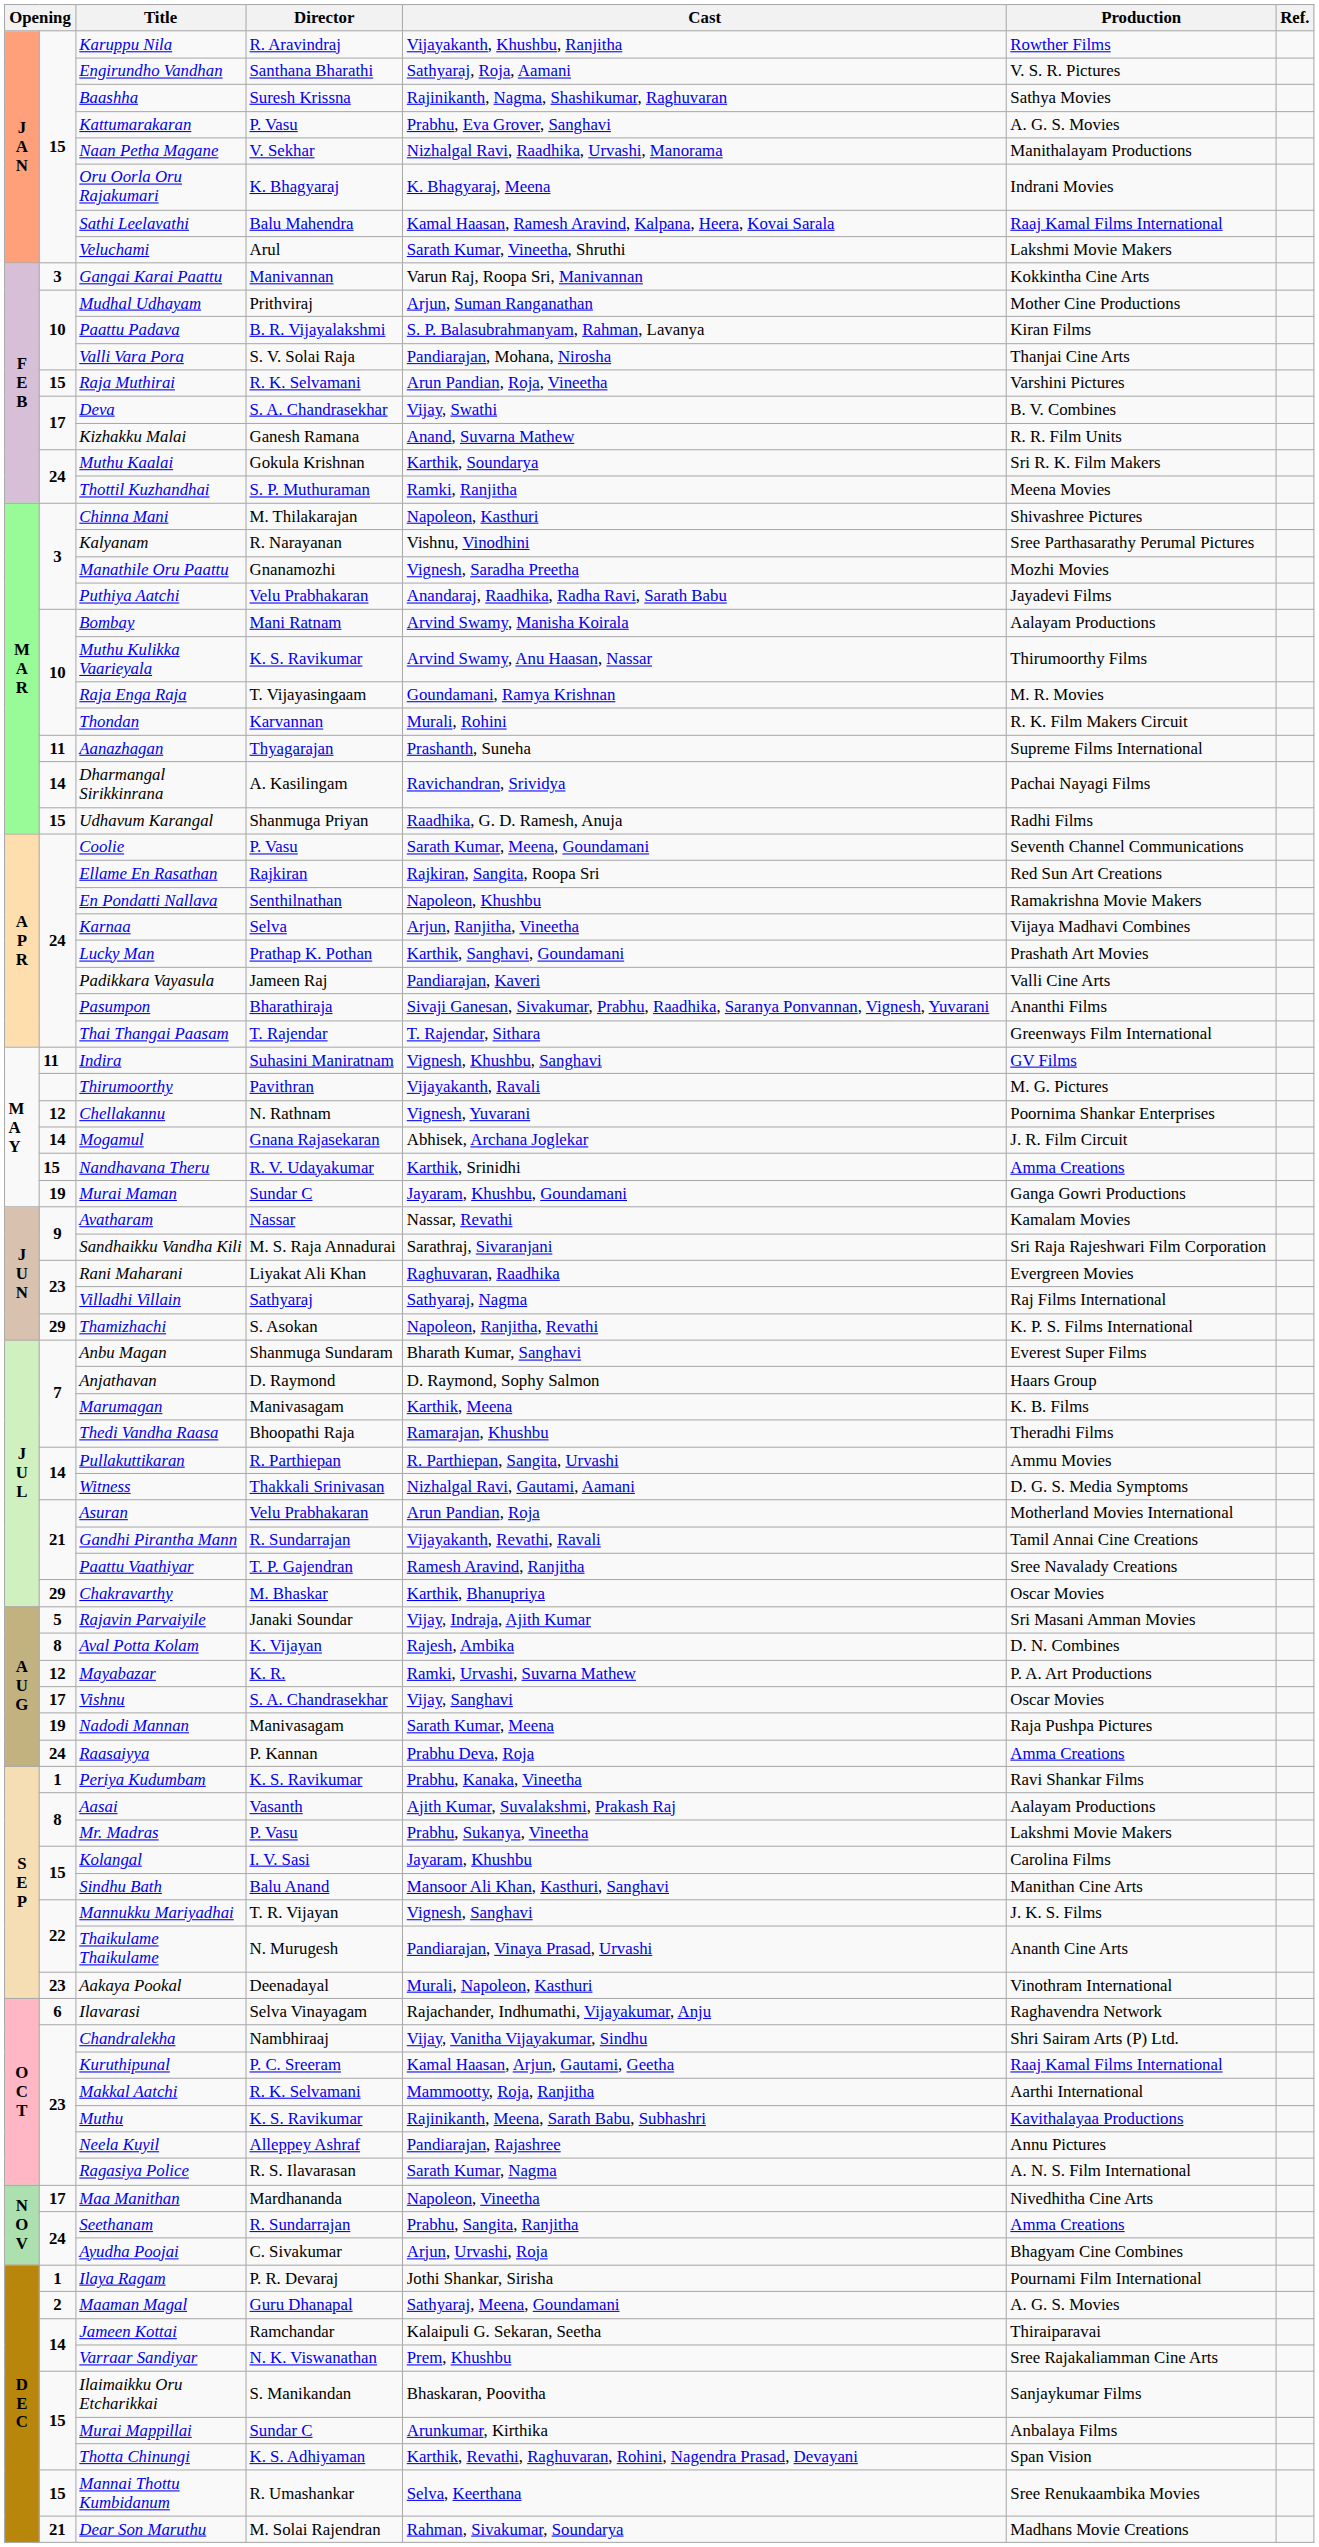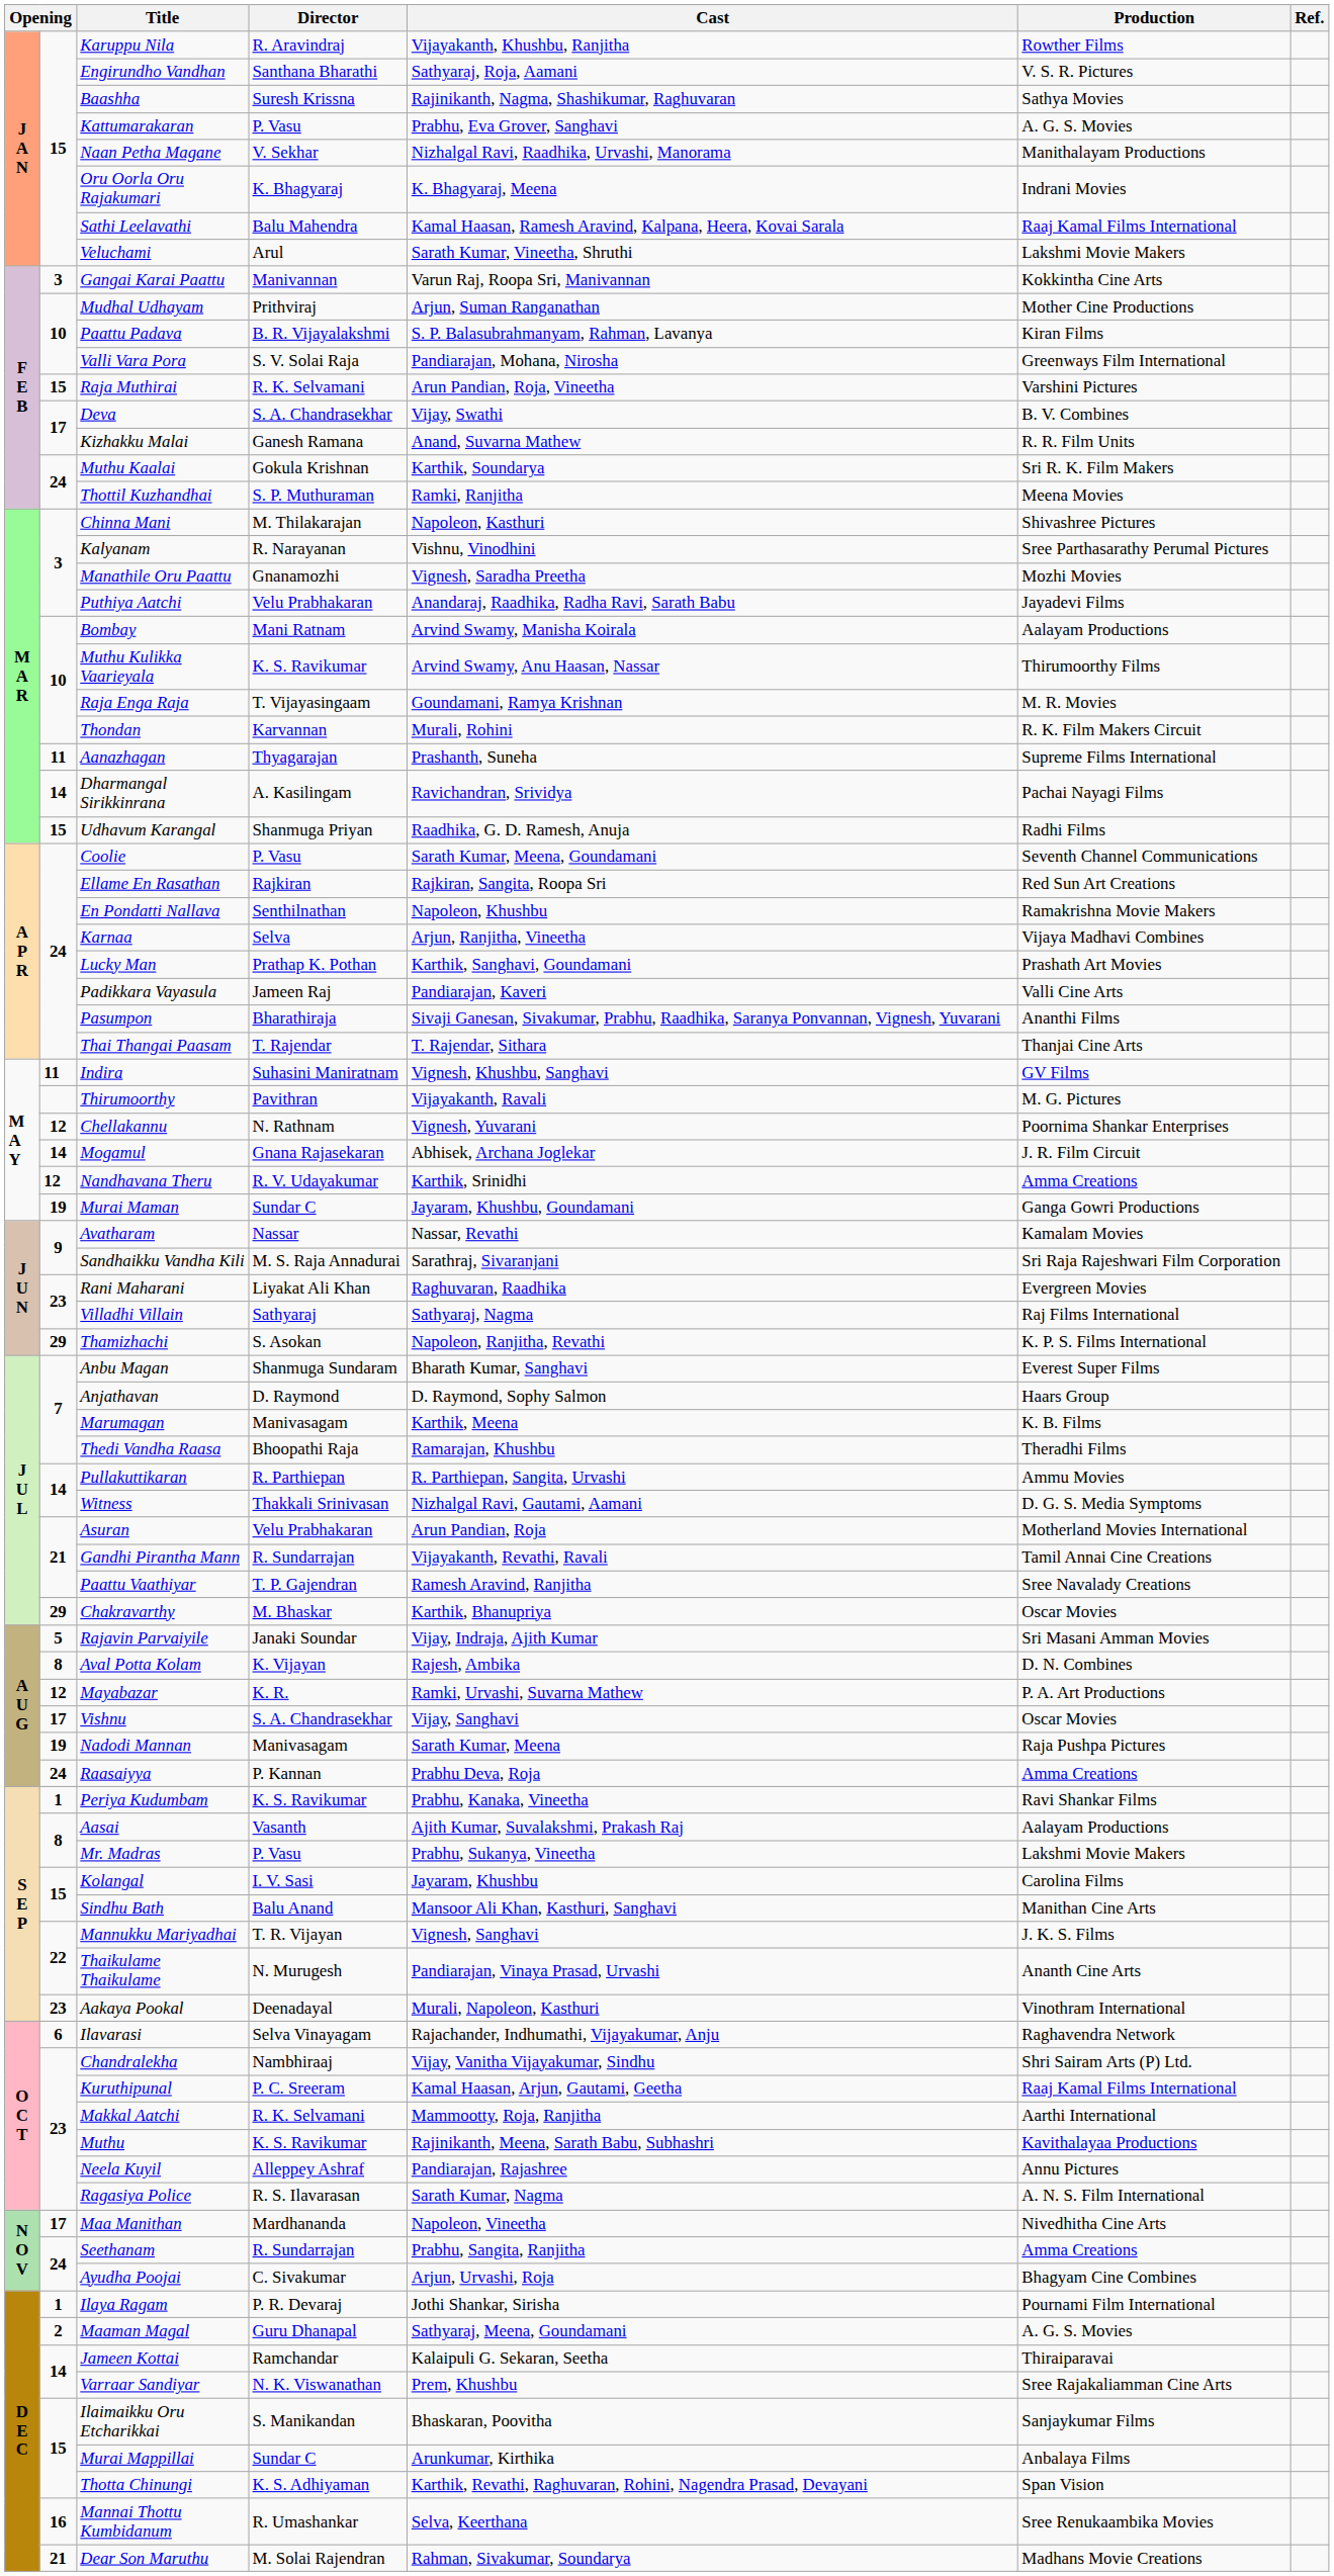Valli Vara Pora | Production: Thanjai Cine Arts -> Greenways Film International
Thai Thangai Paasam | Production: Greenways Film International -> Thanjai Cine Arts
Nandhavana Theru | column 2: 15 -> 12
Mannai Thottu Kumbidanum | column 2: 15 -> 16
